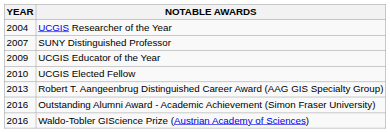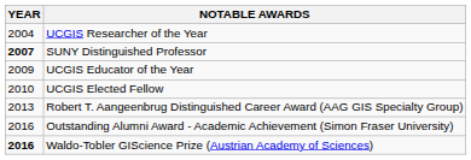SUNY Distinguished Professor | YEAR: normal -> bold
Waldo-Tobler GIScience Prize (Austrian Academy of Sciences) | YEAR: normal -> bold
